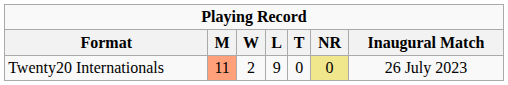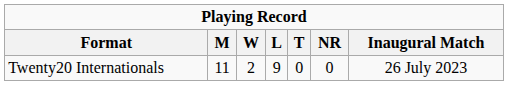Twenty20 Internationals | M: lightsalmon background -> no background
Twenty20 Internationals | NR: khaki background -> no background
